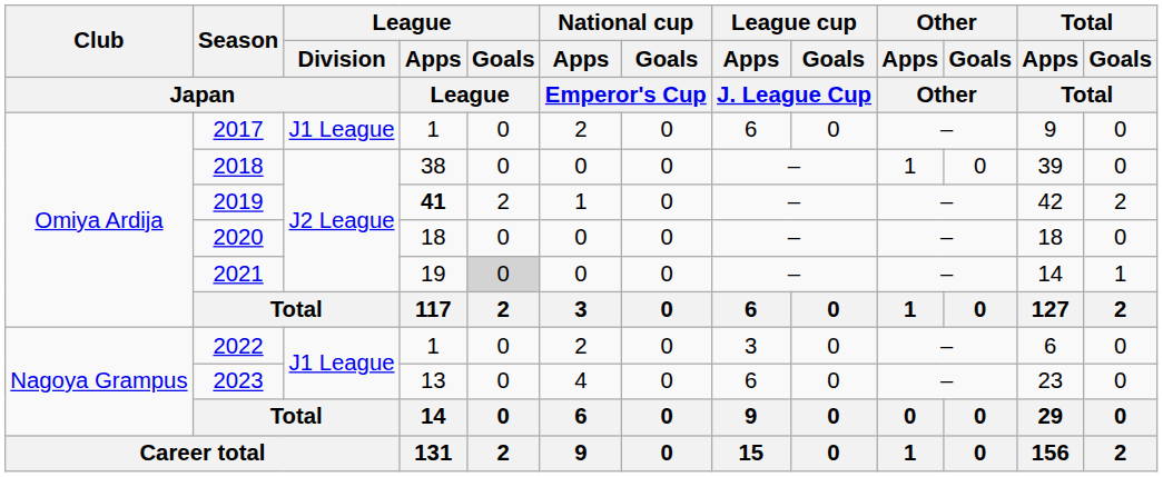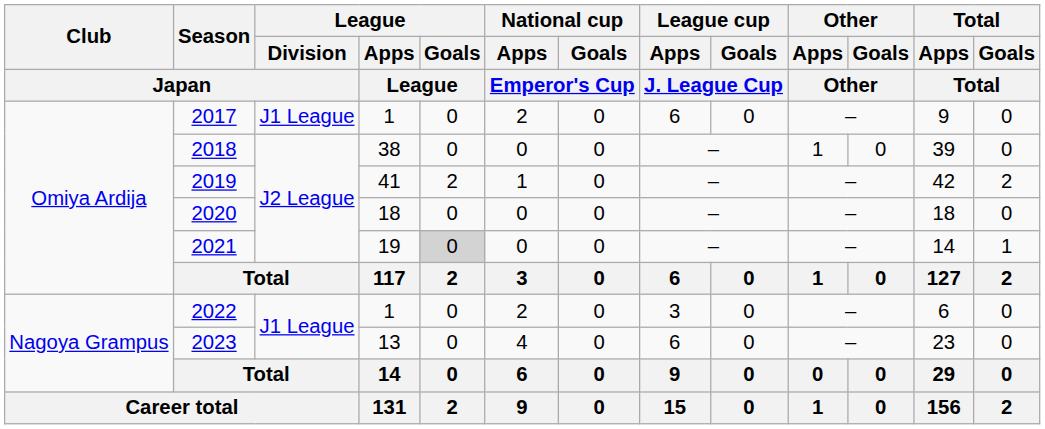2019 | League / Apps / League: bold -> normal
